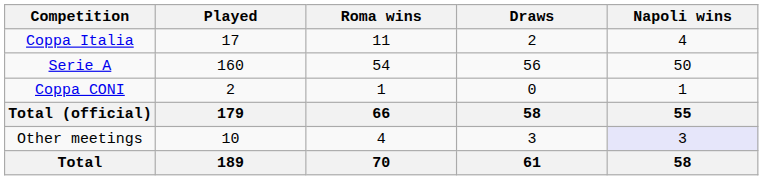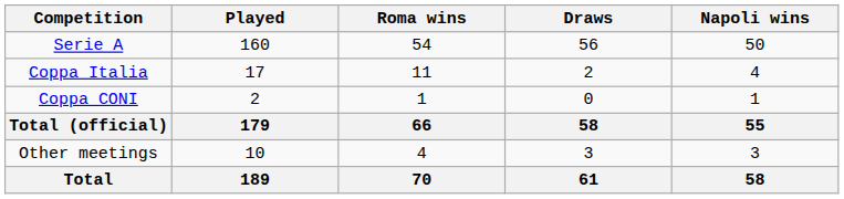rows swapped: Serie A <-> Coppa Italia
Other meetings | Napoli wins: lavender background -> no background
